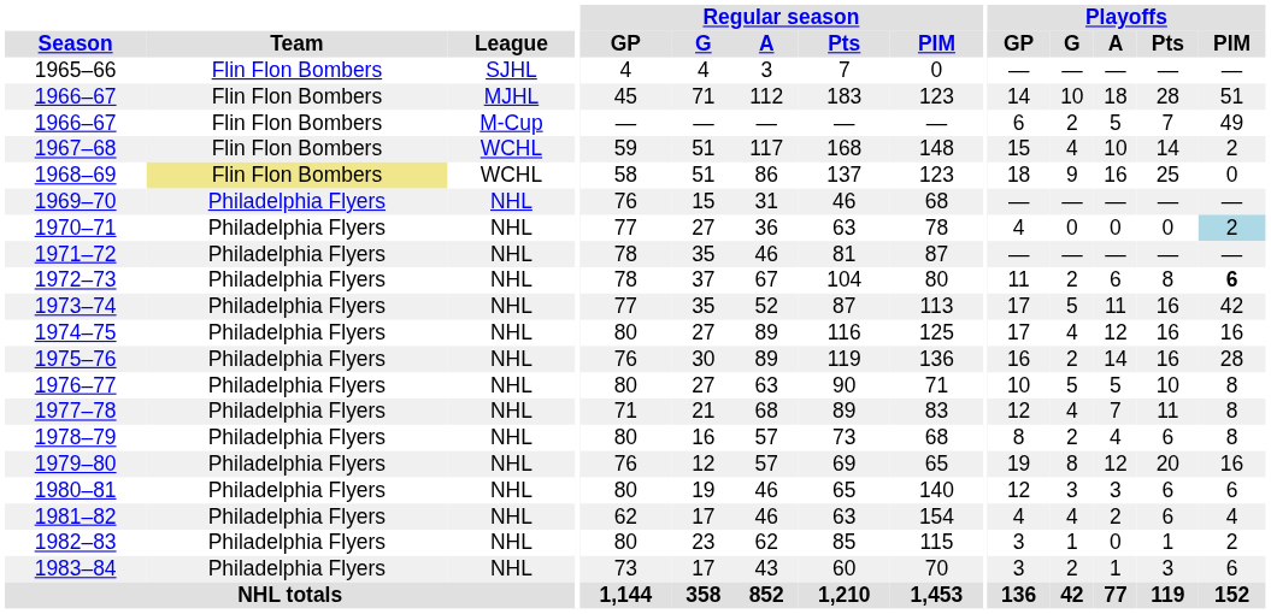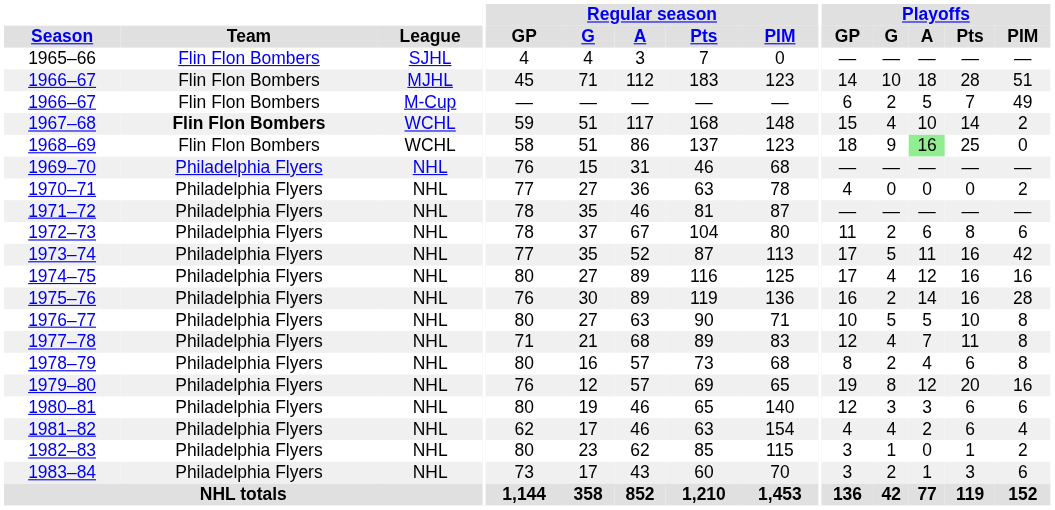1967–68 | Team: normal -> bold
1968–69 | Team: khaki background -> no background
1968–69 | Playoffs / A: no background -> lightgreen background
1970–71 | Playoffs / PIM: lightblue background -> no background
1972–73 | Playoffs / PIM: bold -> normal
